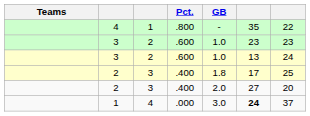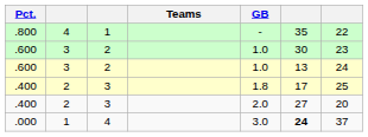columns swapped: Teams <-> Pct.
row 3 | column 6: 23 -> 30
